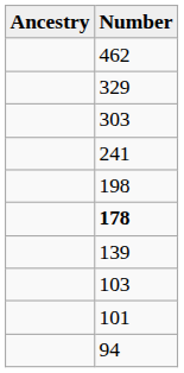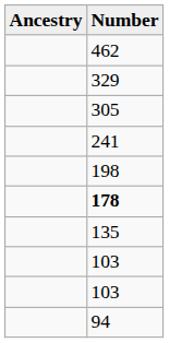row 4 | Number: 303 -> 305
row 8 | Number: 139 -> 135
row 10 | Number: 101 -> 103
